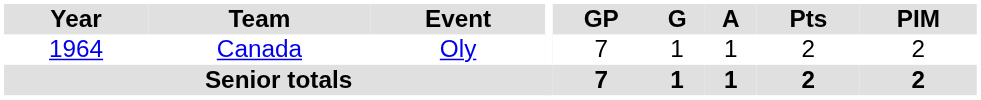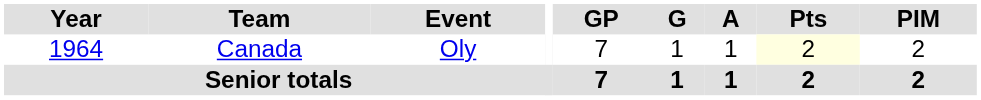Canada | Pts: no background -> lightyellow background
